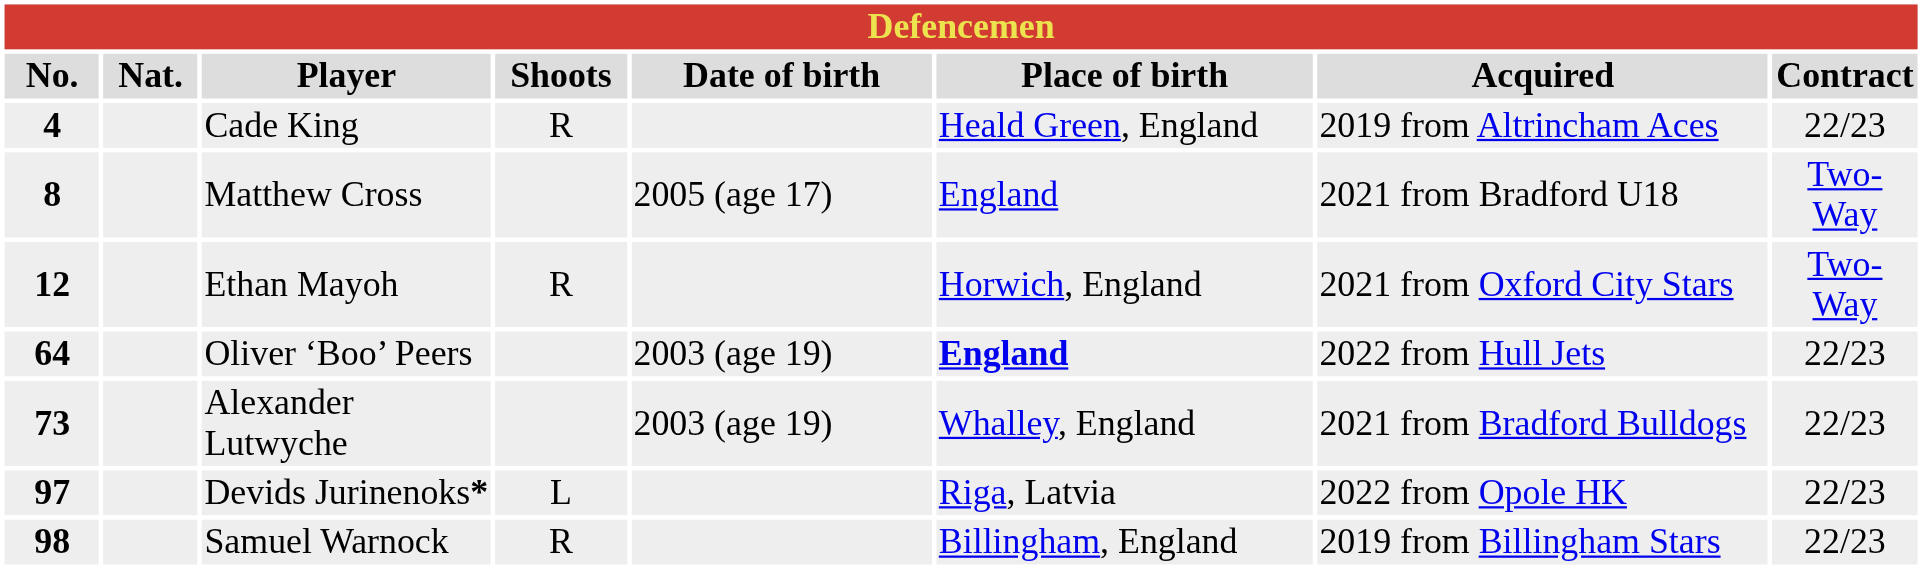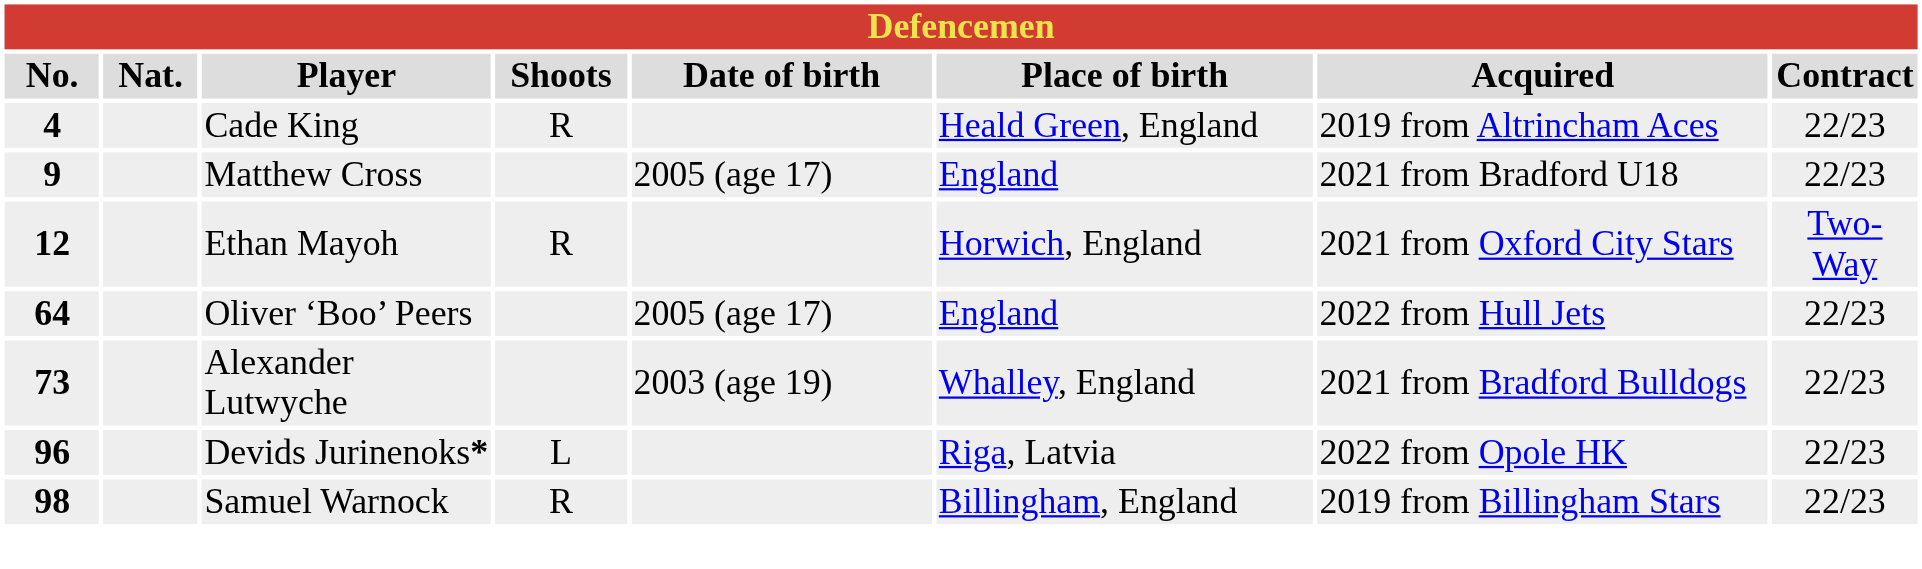Matthew Cross | No.: 8 -> 9
Matthew Cross | Contract: Two-Way -> 22/23
Oliver ‘Boo’ Peers | Date of birth: 2003 (age 19) -> 2005 (age 17)
Oliver ‘Boo’ Peers | Place of birth: bold -> normal
Devids Jurinenoks* | No.: 97 -> 96
